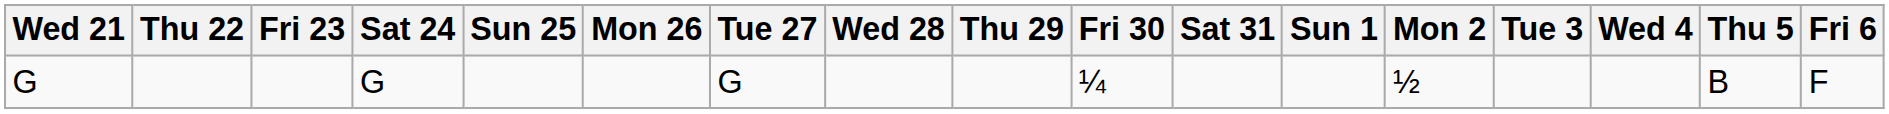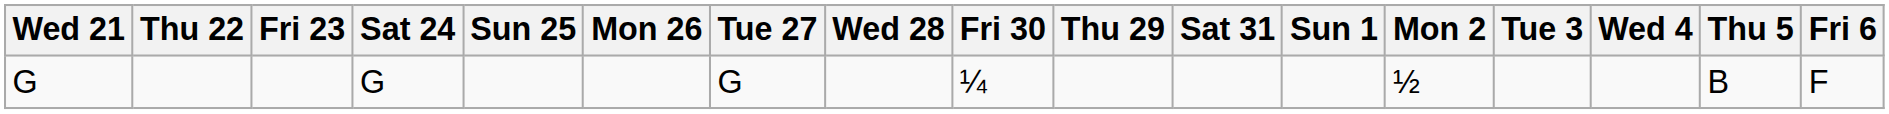columns swapped: Thu 29 <-> Fri 30
